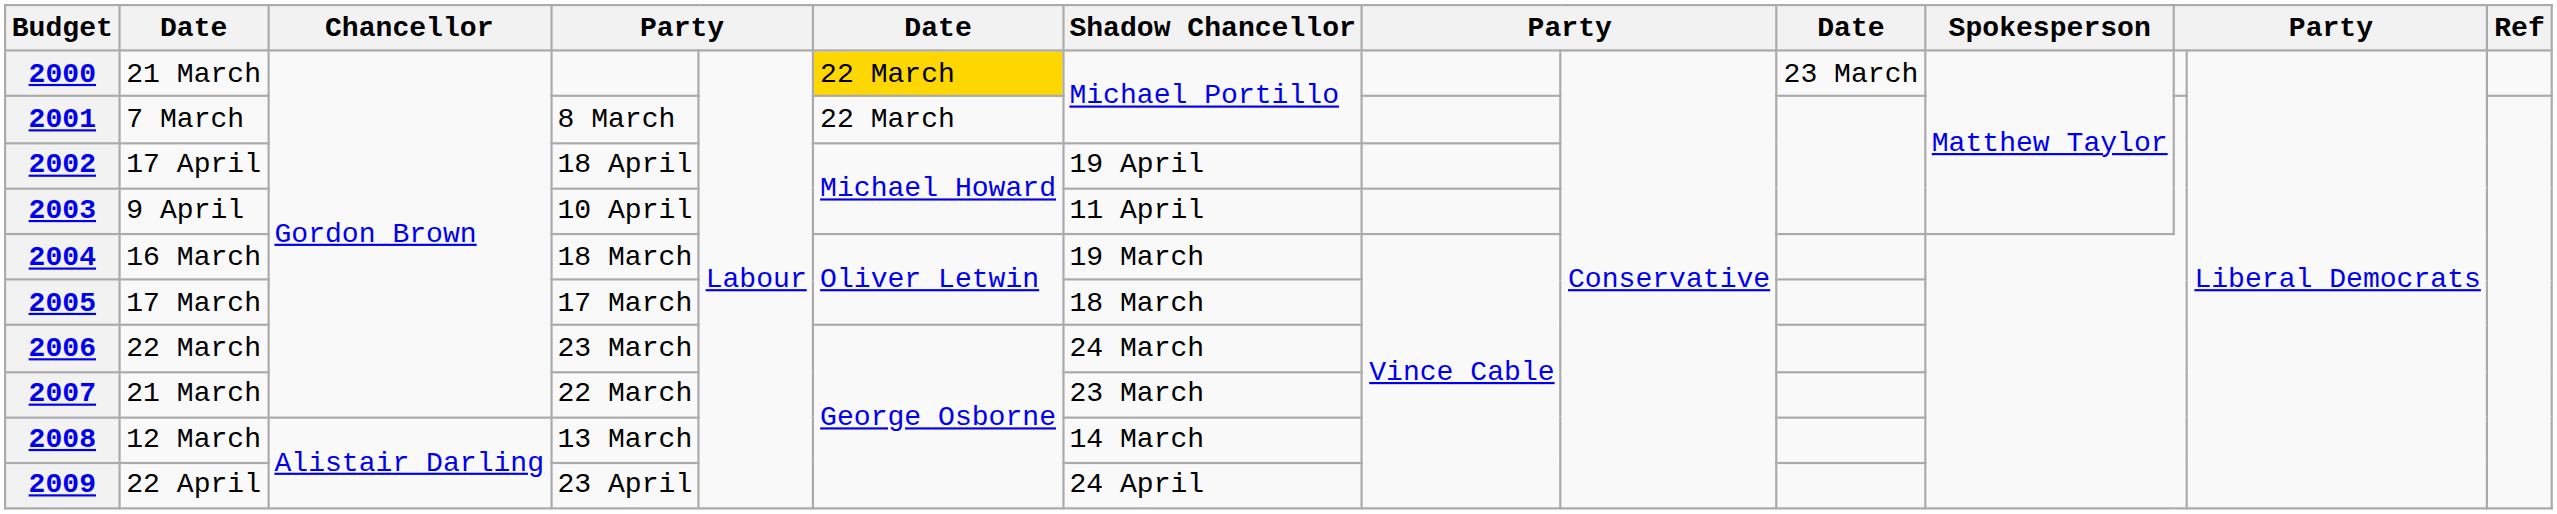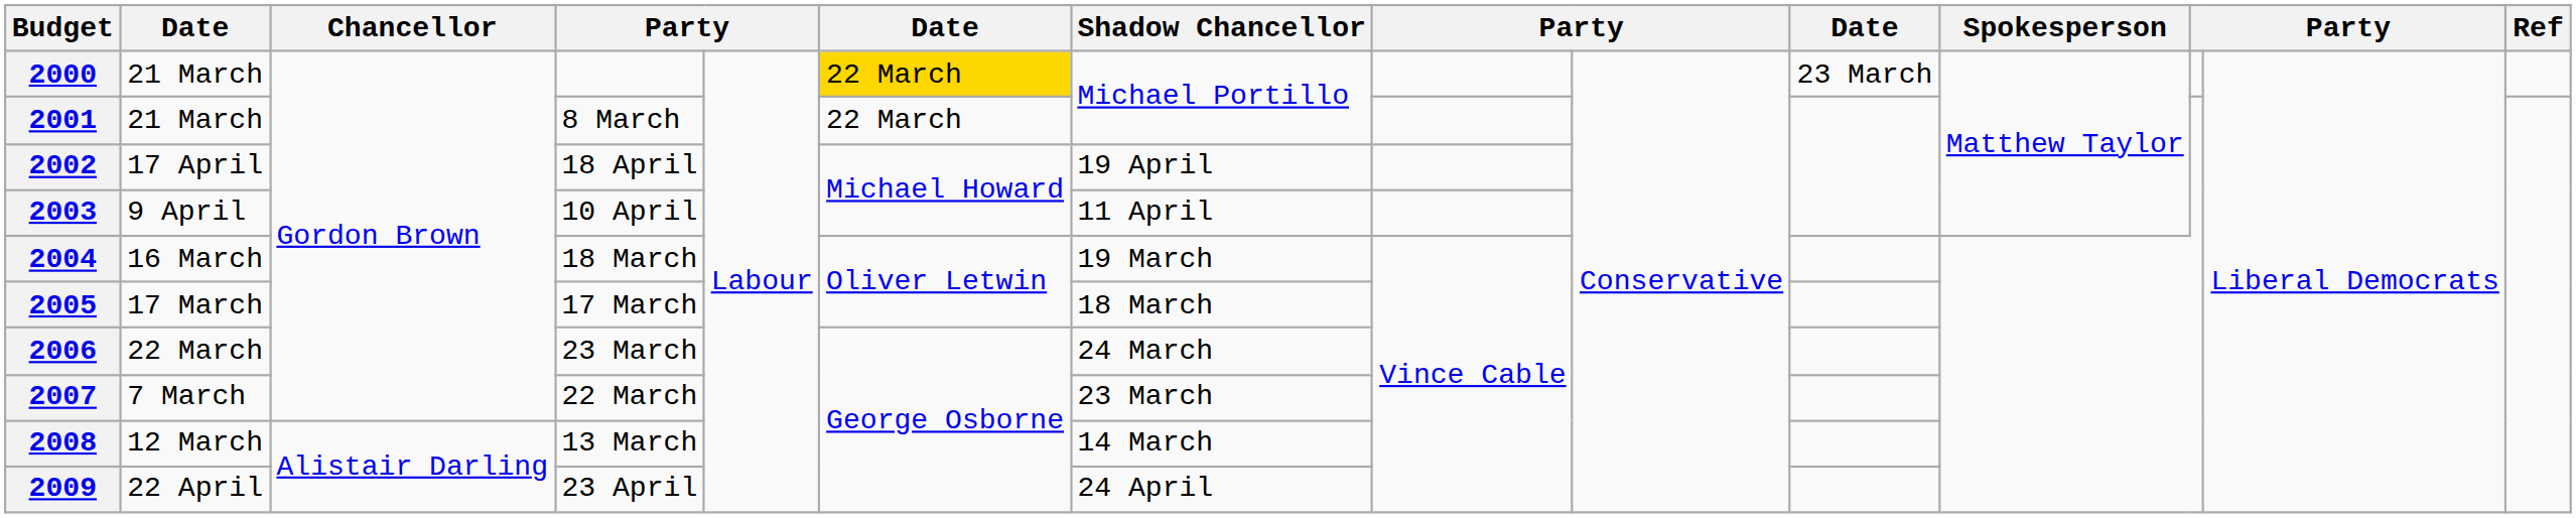2001 | column 2: 7 March -> 21 March
2007 | column 2: 21 March -> 7 March
